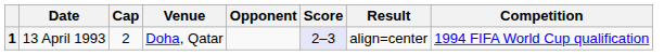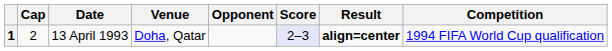columns swapped: Cap <-> Date
1 | Result: normal -> bold
